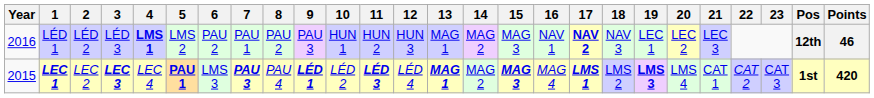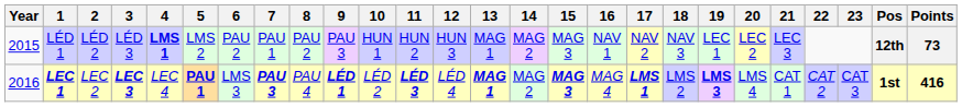row 2 | Year: 2016 -> 2015
row 2 | 17: bold -> normal
row 2 | Points: 46 -> 73
row 3 | Year: 2015 -> 2016
row 3 | Points: 420 -> 416
